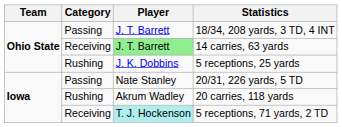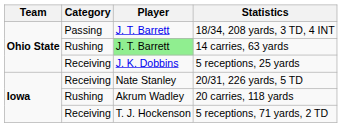14 carries, 63 yards | Category: Receiving -> Rushing
5 receptions, 25 yards | Category: Rushing -> Receiving
20/31, 226 yards, 5 TD | Category: Passing -> Receiving
5 receptions, 71 yards, 2 TD | Player: paleturquoise background -> no background
